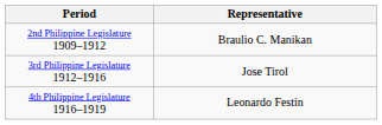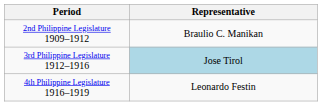3rd Philippine Legislature 1912–1916 | Representative: no background -> lightblue background
